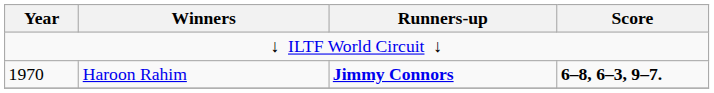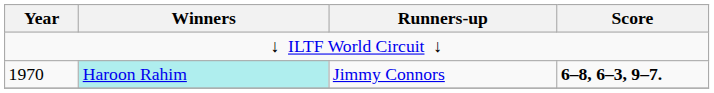1970 | Winners: no background -> paleturquoise background
1970 | Runners-up: bold -> normal
